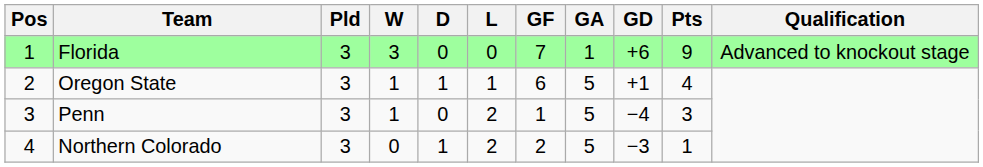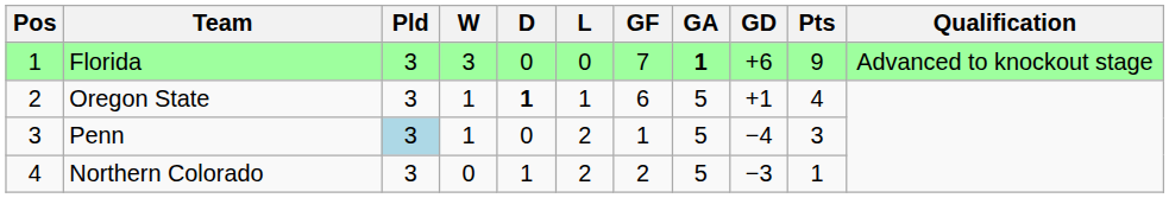Florida | GA: normal -> bold
Oregon State | D: normal -> bold
Penn | Pld: no background -> lightblue background
